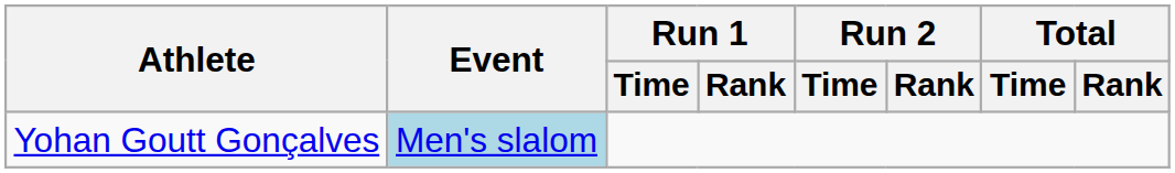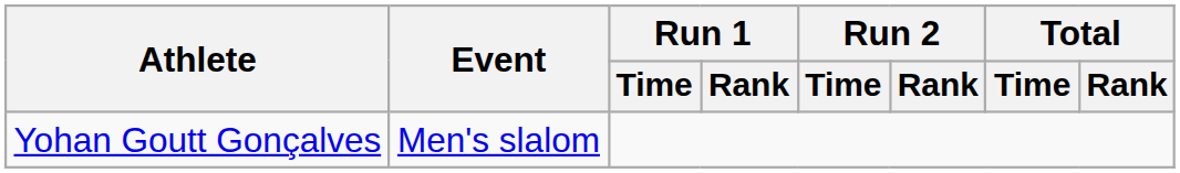Yohan Goutt Gonçalves | Event: lightblue background -> no background
